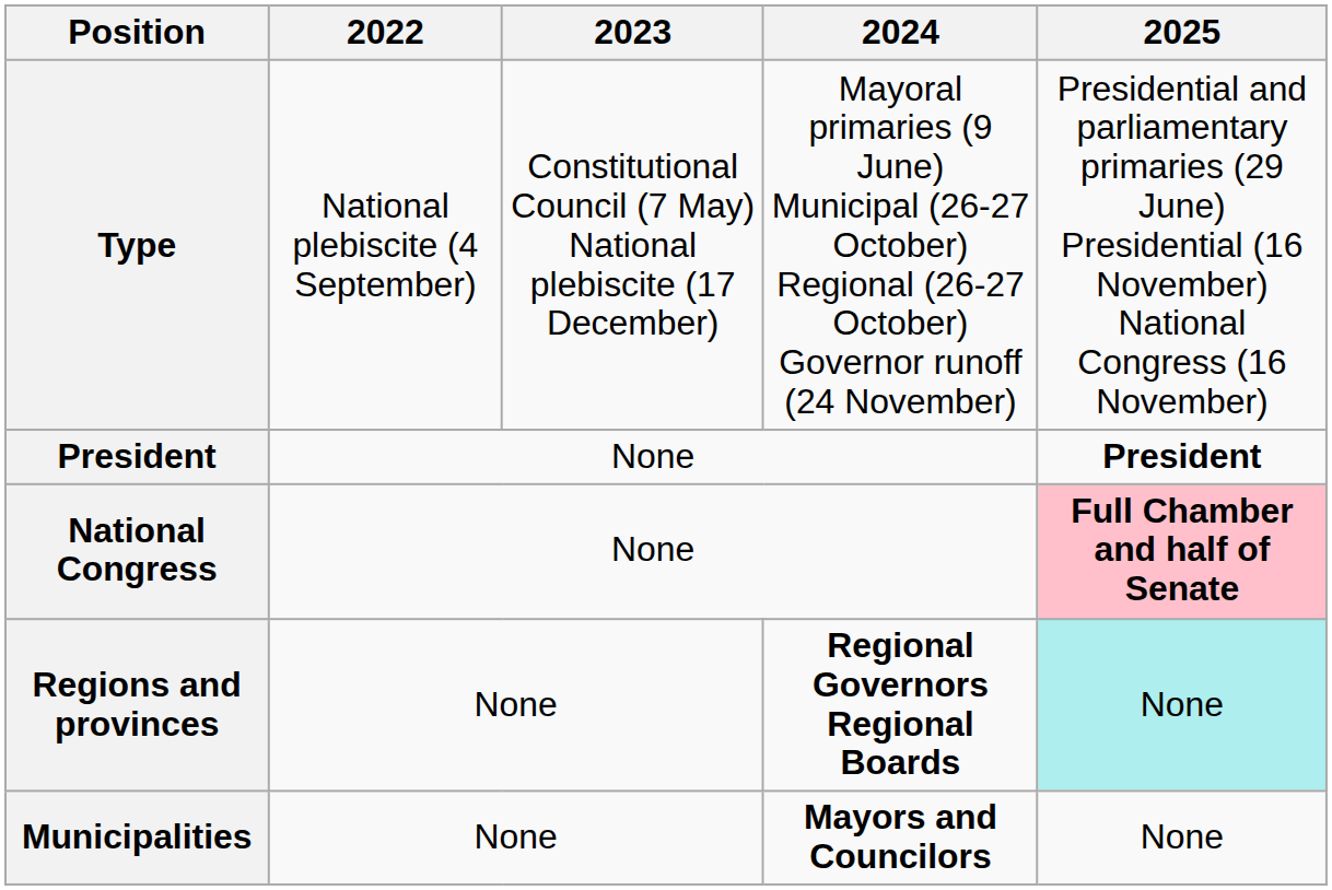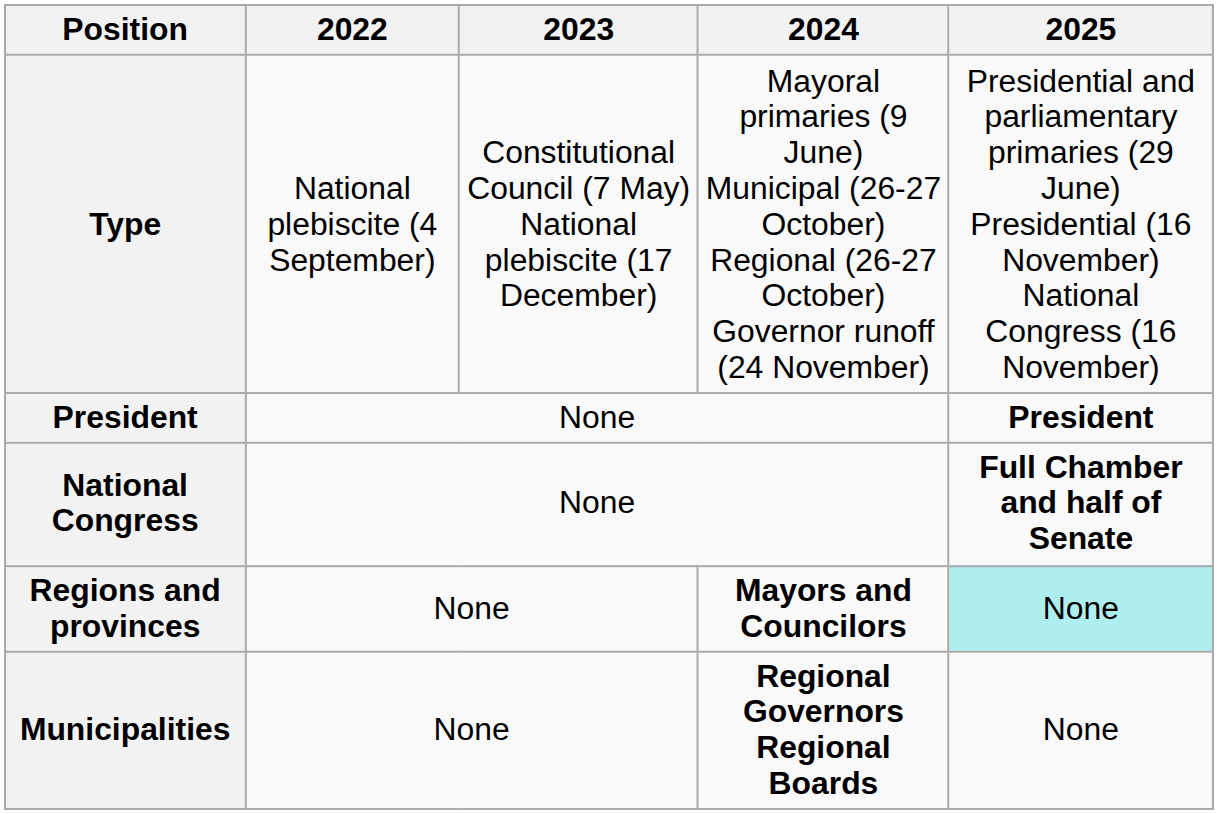National Congress | 2025: pink background -> no background
Regions and provinces | 2024: Regional Governors Regional Boards -> Mayors and Councilors
Municipalities | 2024: Mayors and Councilors -> Regional Governors Regional Boards
